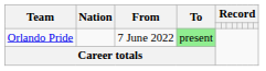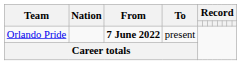Orlando Pride | From: normal -> bold
Orlando Pride | To: lightgreen background -> no background
